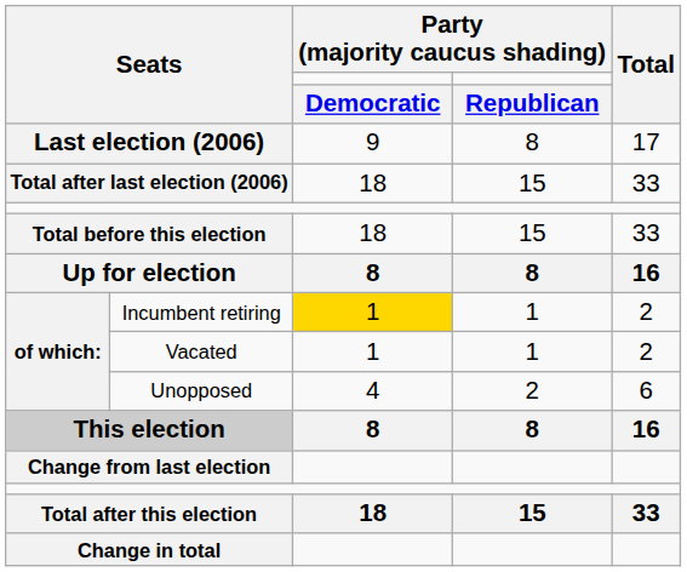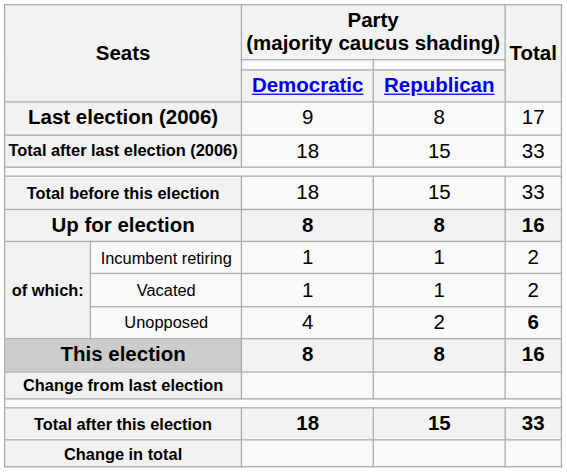Incumbent retiring | column 3: gold background -> no background
Unopposed | Total: normal -> bold
